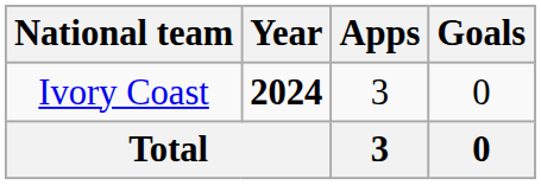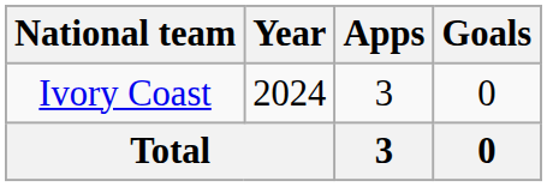Ivory Coast | Year: bold -> normal
